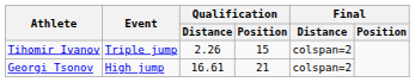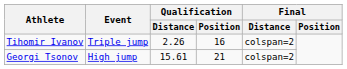Tihomir Ivanov | Qualification / Position: 15 -> 16
Georgi Tsonov | Qualification / Distance: 16.61 -> 15.61
